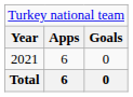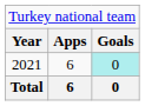2021 | column 3: no background -> paleturquoise background
